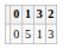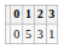columns swapped: 2 <-> 3
